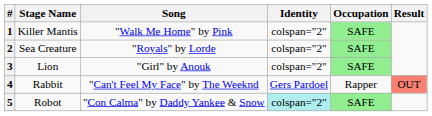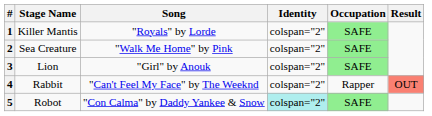1 | Song: "Walk Me Home" by Pink -> "Royals" by Lorde
2 | Song: "Royals" by Lorde -> "Walk Me Home" by Pink
4 | Identity: Gers Pardoel -> colspan="2"
